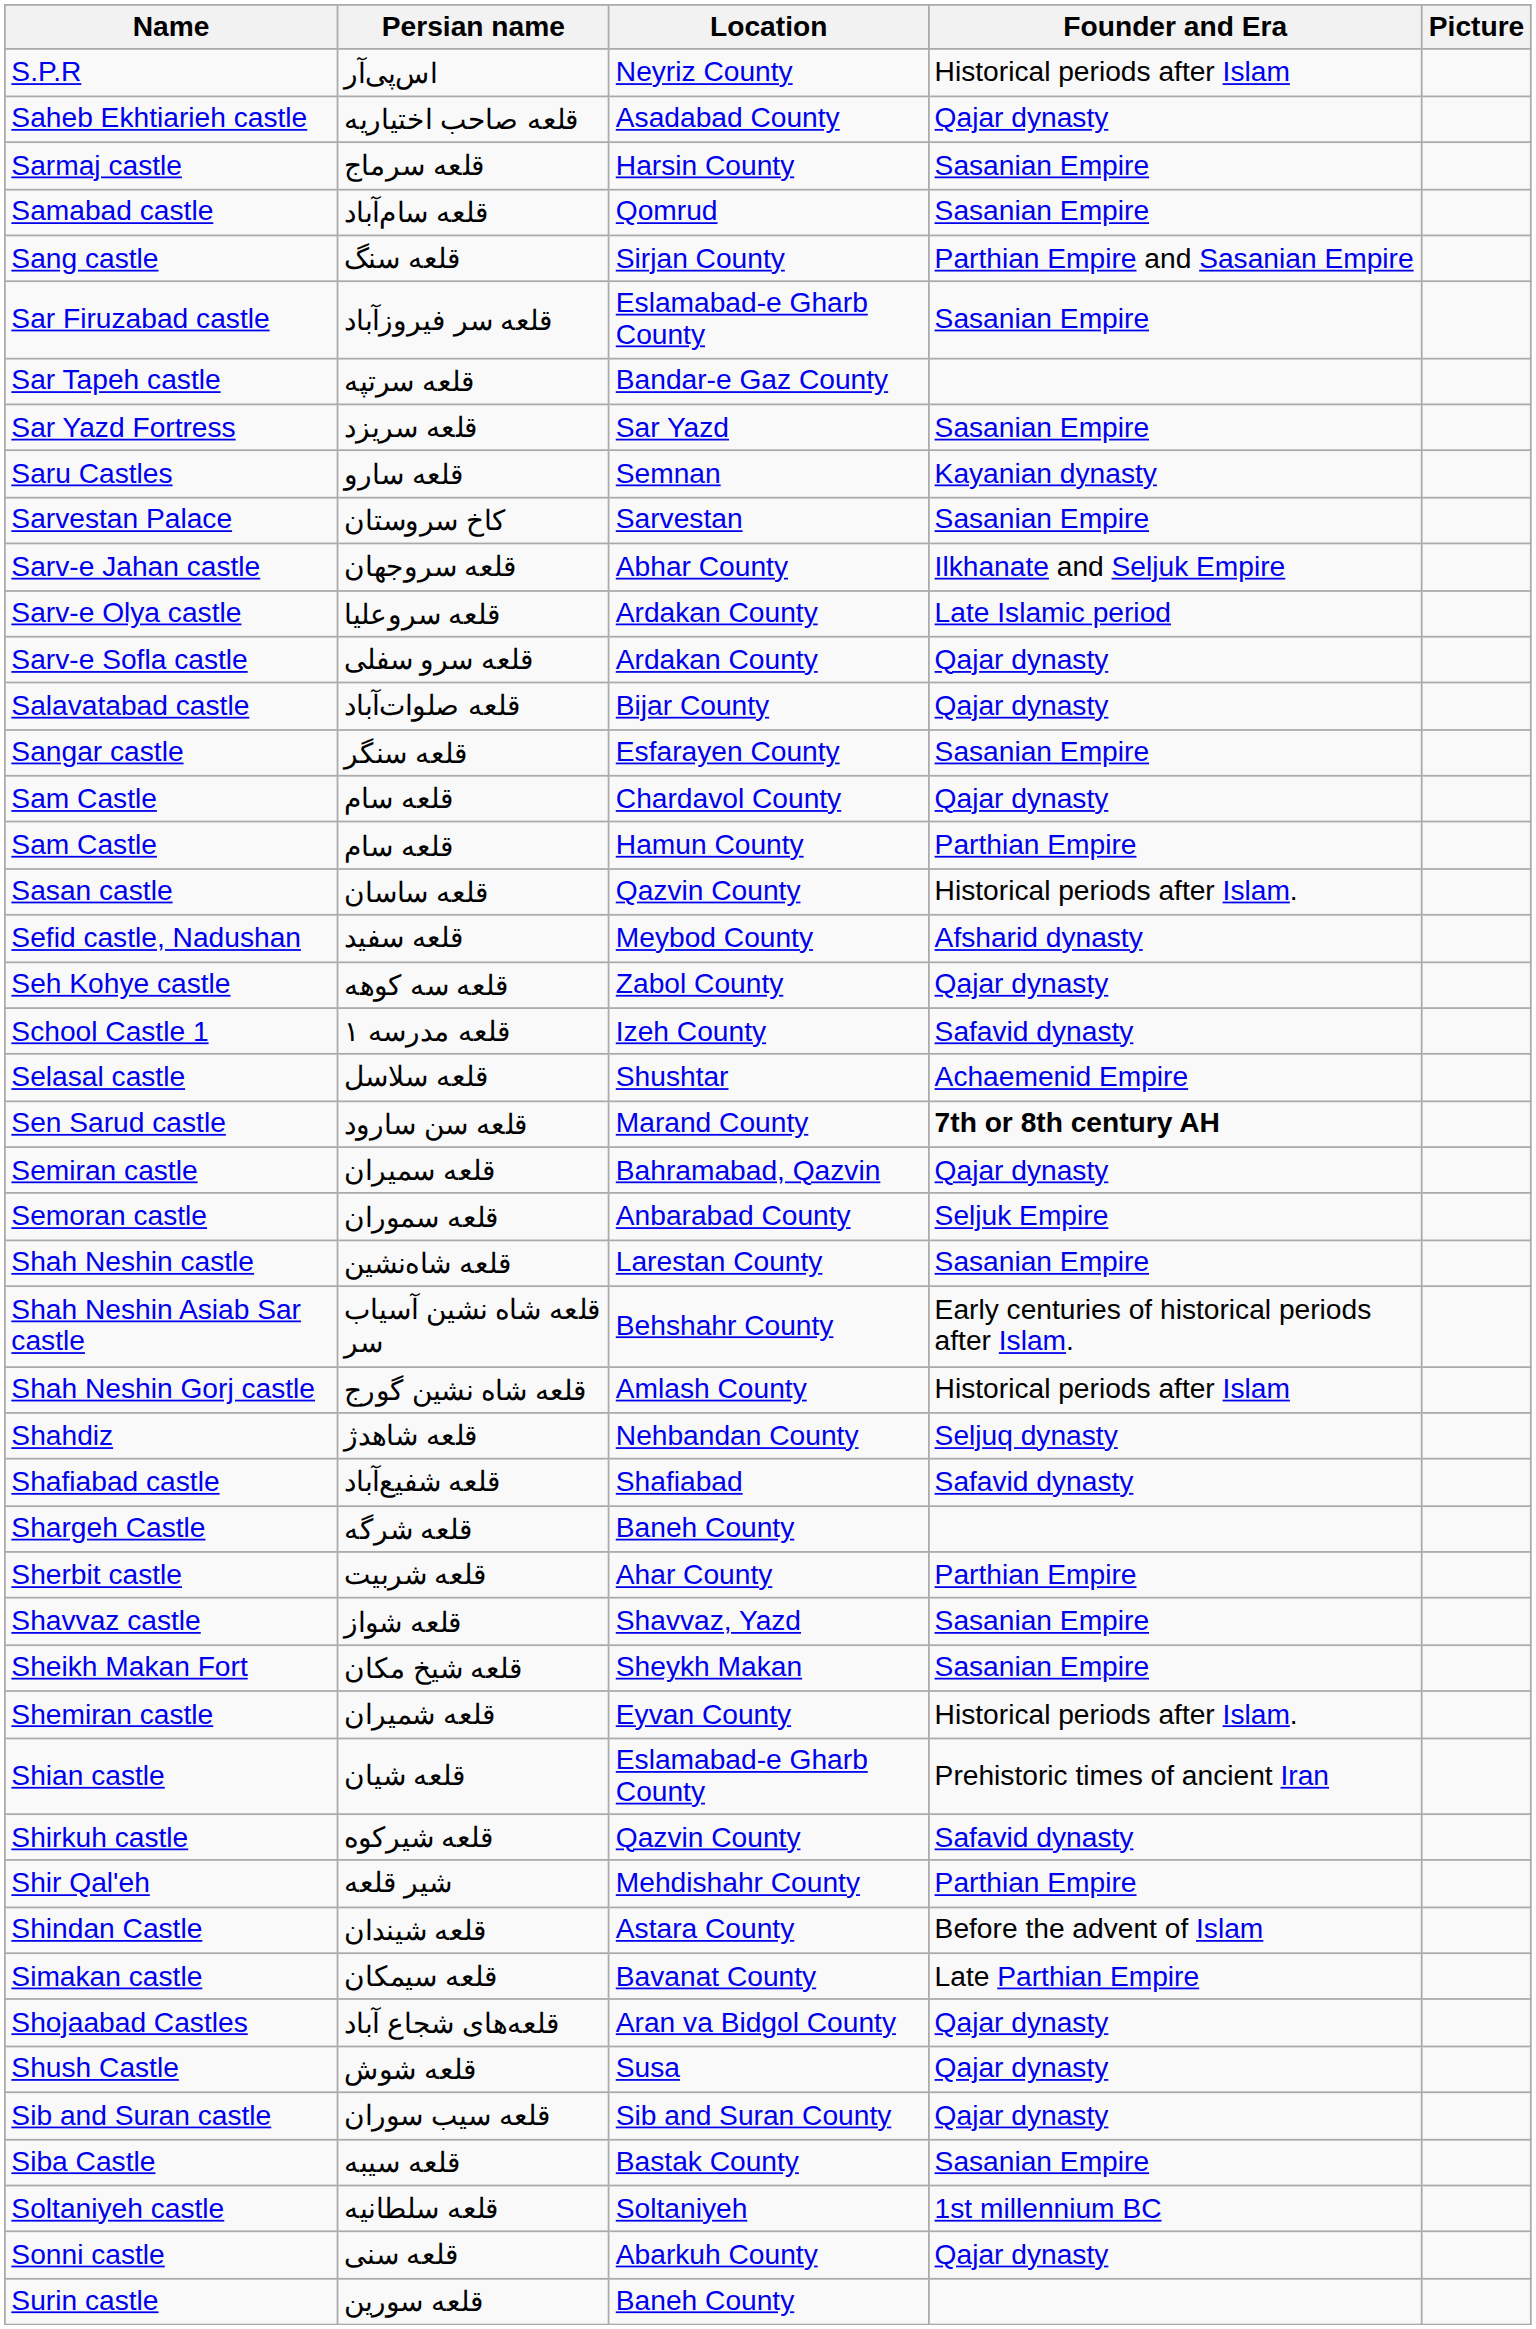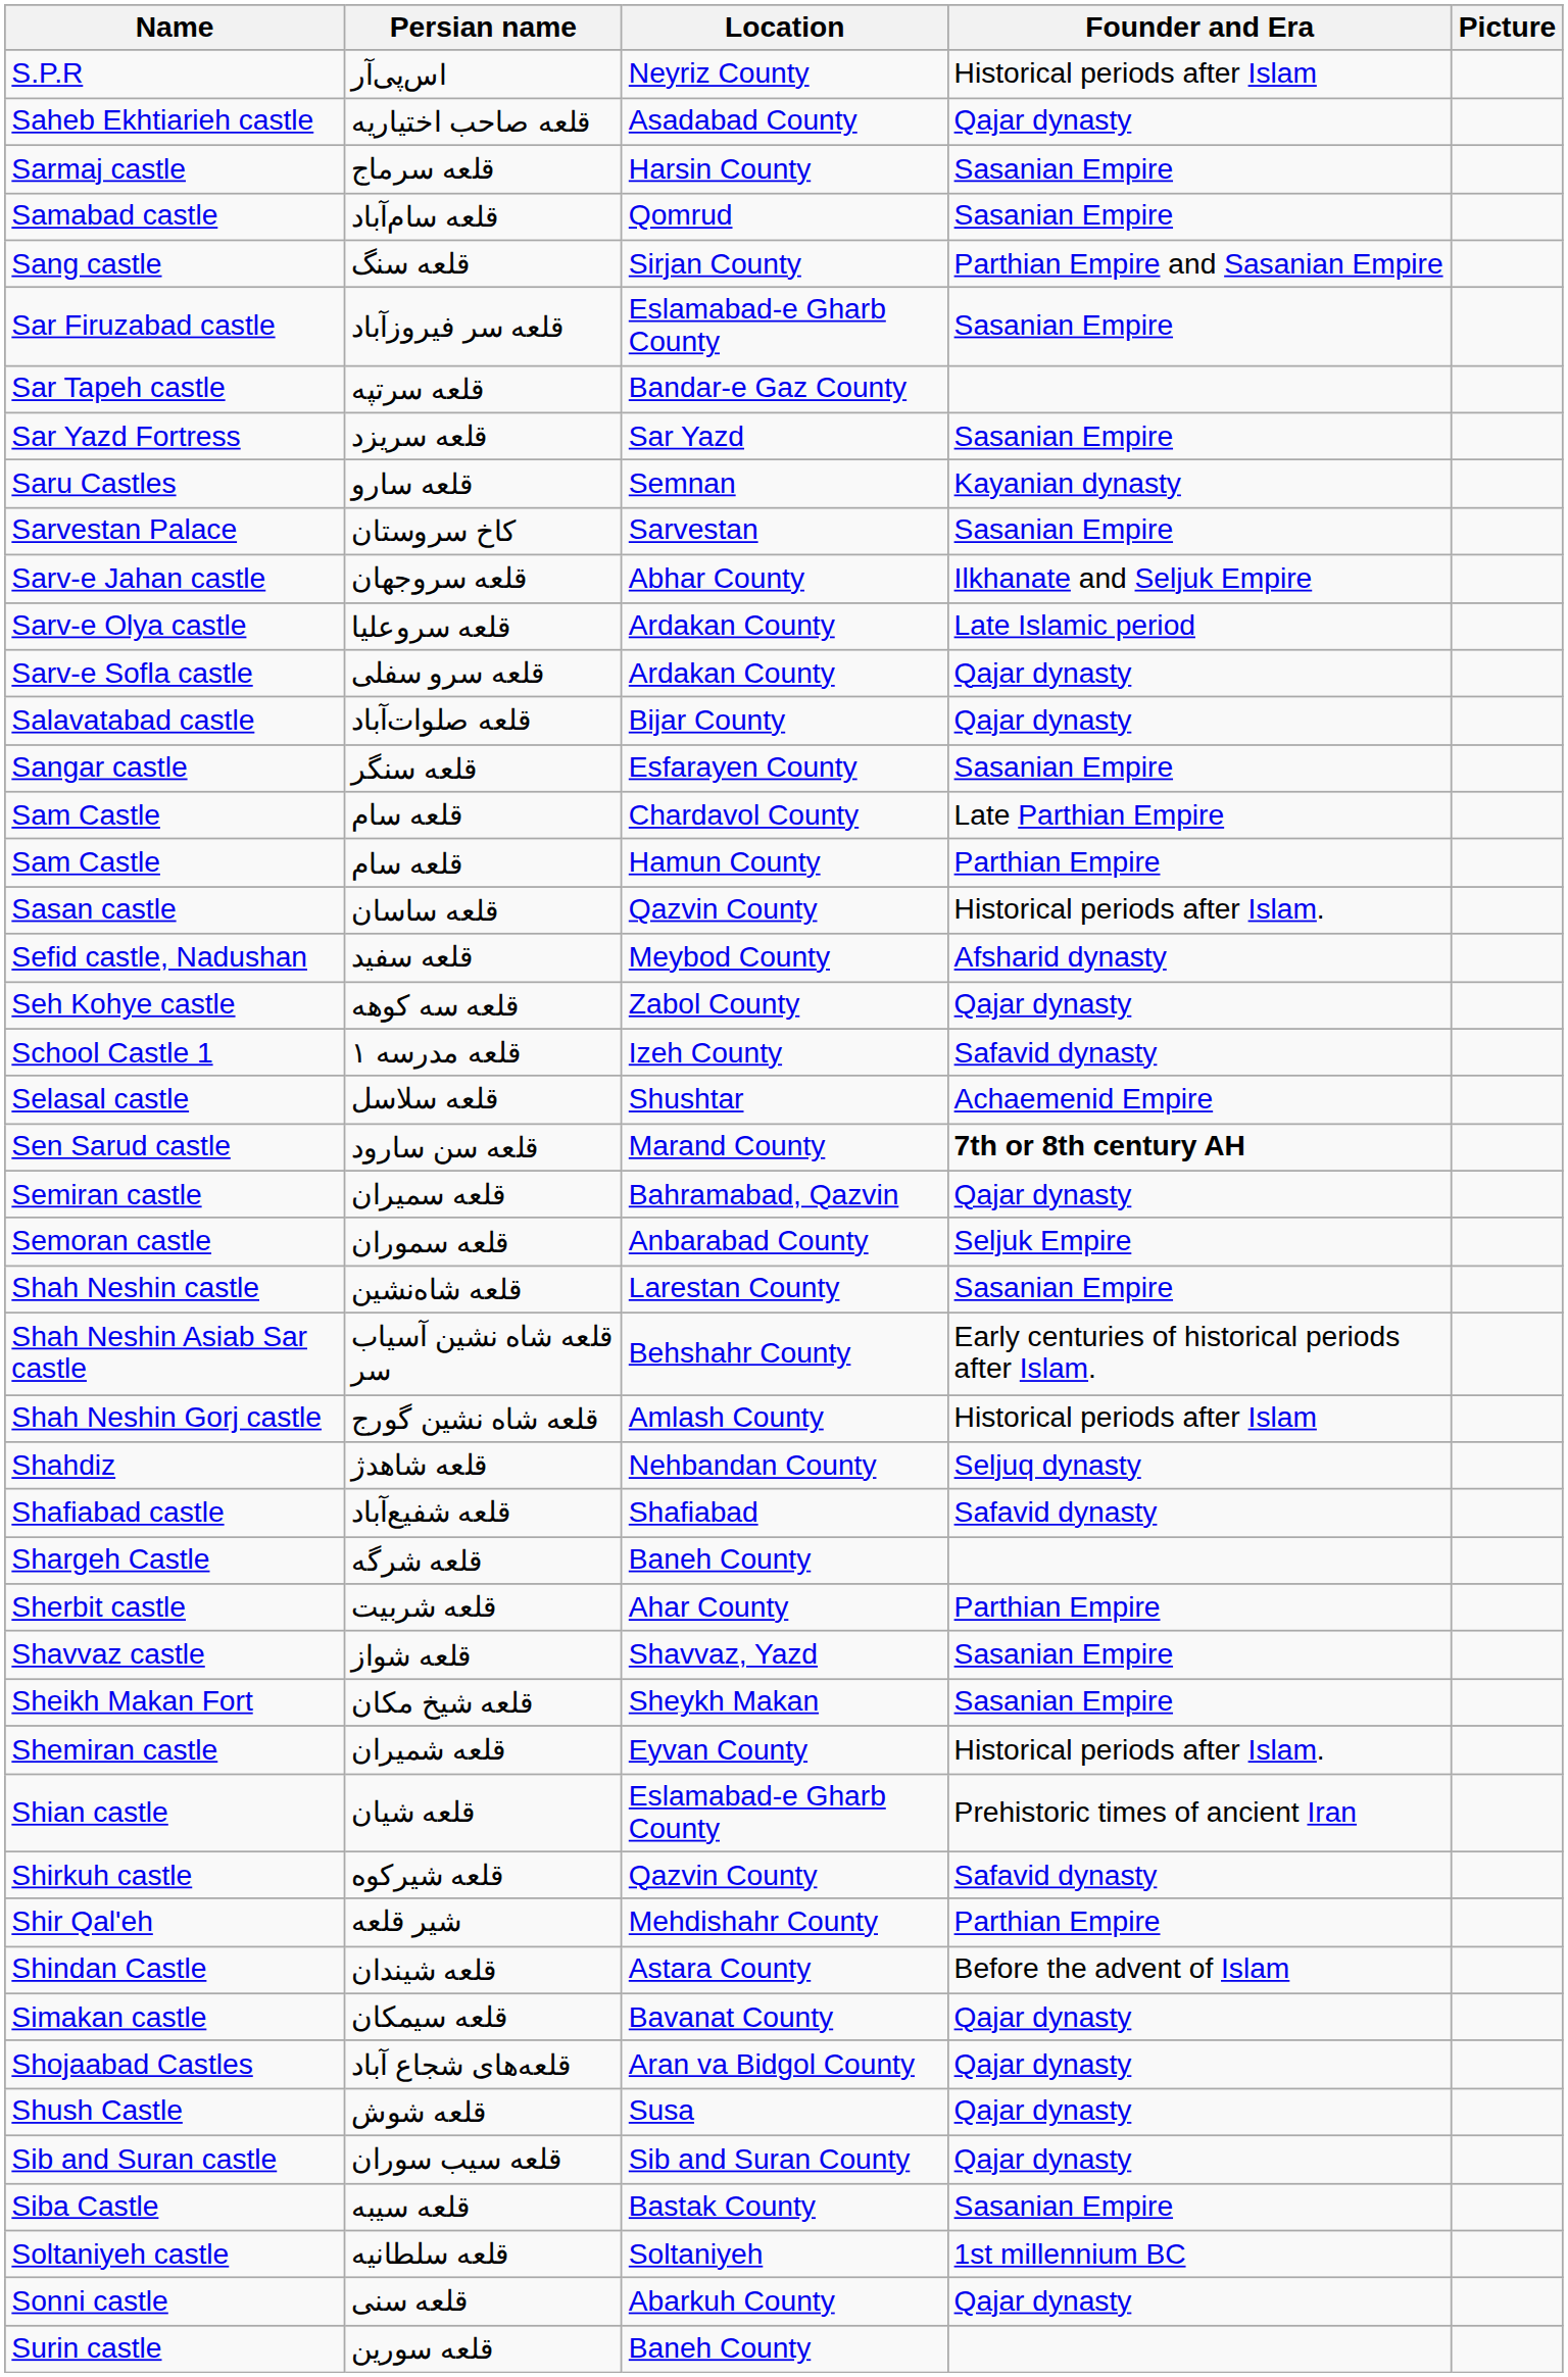Sam Castle / Chardavol County | Founder and Era: Qajar dynasty -> Late Parthian Empire
Simakan castle | Founder and Era: Late Parthian Empire -> Qajar dynasty
